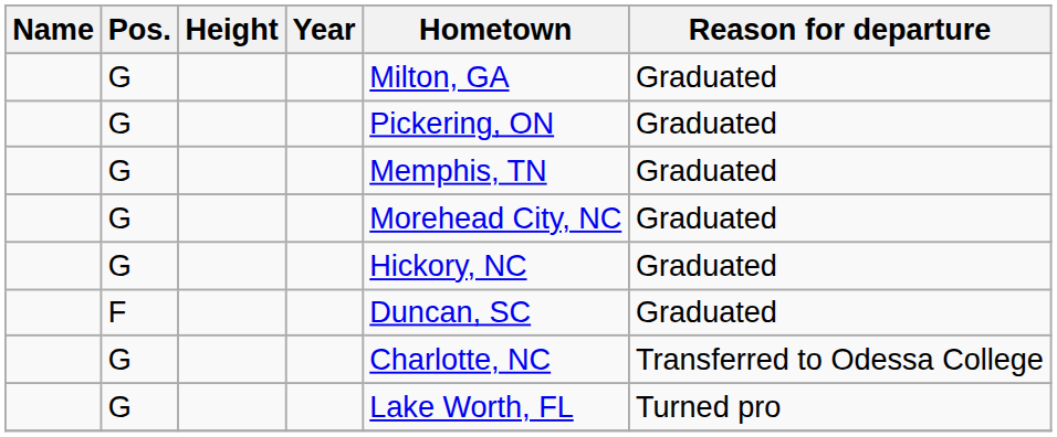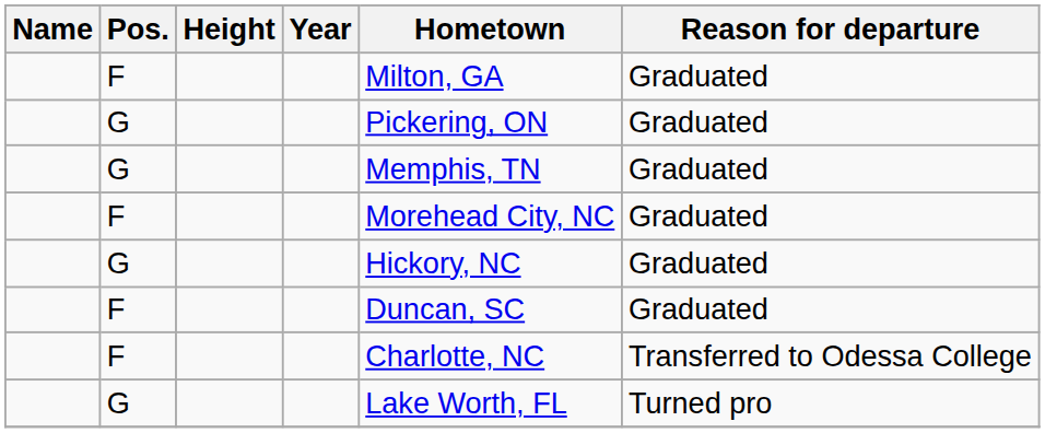row 2 | Pos.: G -> F
row 5 | Pos.: G -> F
row 8 | Pos.: G -> F
